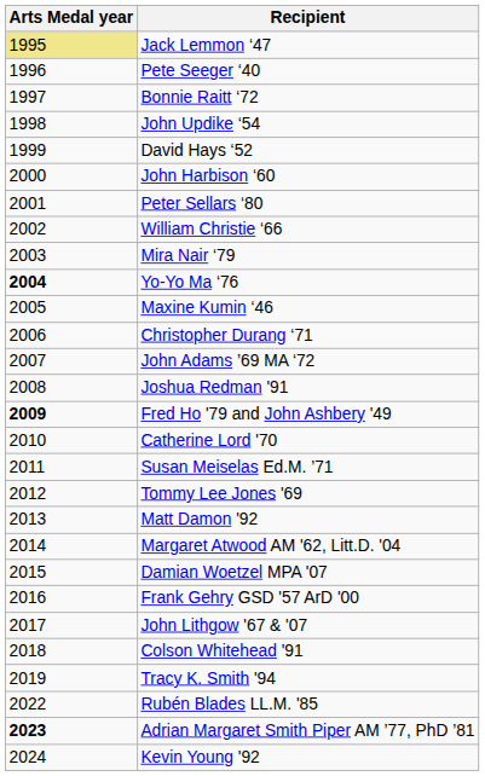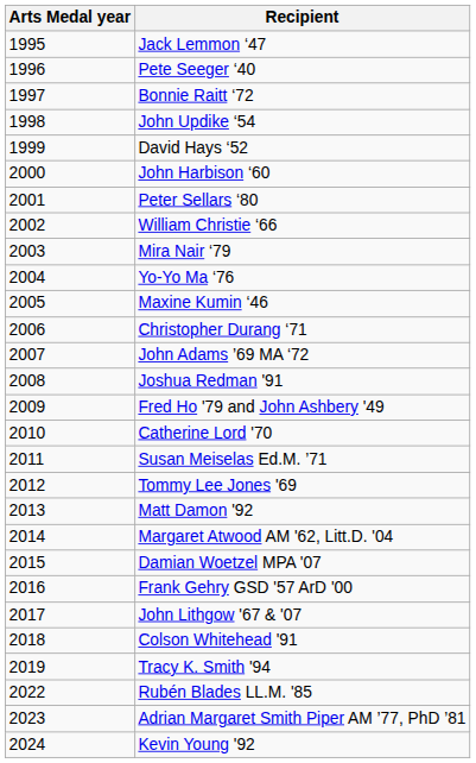Jack Lemmon ‘47 | Arts Medal year: khaki background -> no background
Yo-Yo Ma ‘76 | Arts Medal year: bold -> normal
Fred Ho '79 and John Ashbery '49 | Arts Medal year: bold -> normal
Adrian Margaret Smith Piper AM ’77, PhD ’81 | Arts Medal year: bold -> normal
